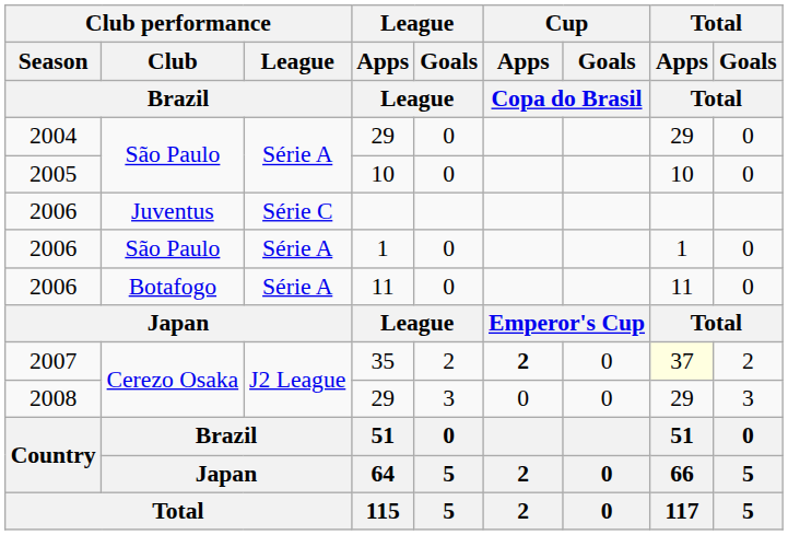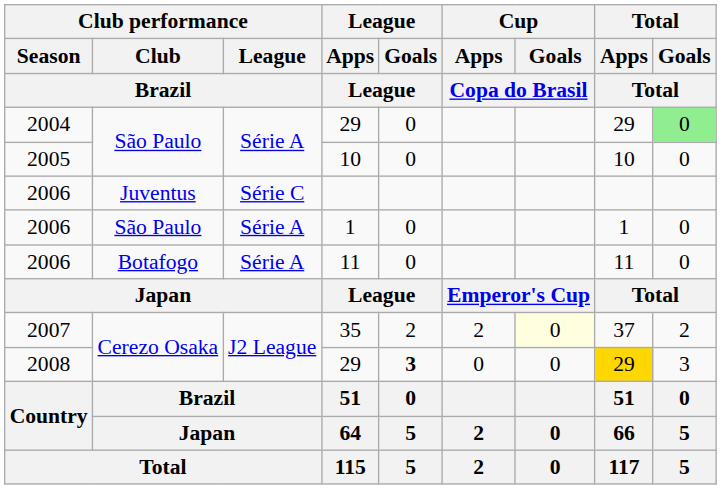2004 / 29 | Total / Goals / Total: no background -> lightgreen background
35 | Cup / Apps / Copa do Brasil: bold -> normal
35 | Cup / Goals / Copa do Brasil: no background -> lightyellow background
35 | Total / Apps / Total: lightyellow background -> no background
2008 / 29 | League / Goals / League: normal -> bold
2008 / 29 | Total / Apps / Total: no background -> gold background
